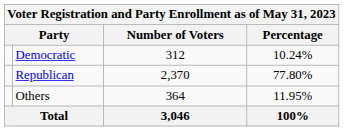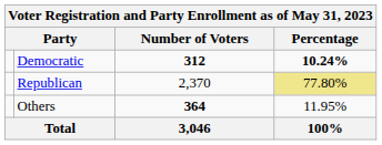Democratic | Number of Voters: normal -> bold
Democratic | Percentage: normal -> bold
Republican | Percentage: no background -> khaki background
Others | Number of Voters: normal -> bold
